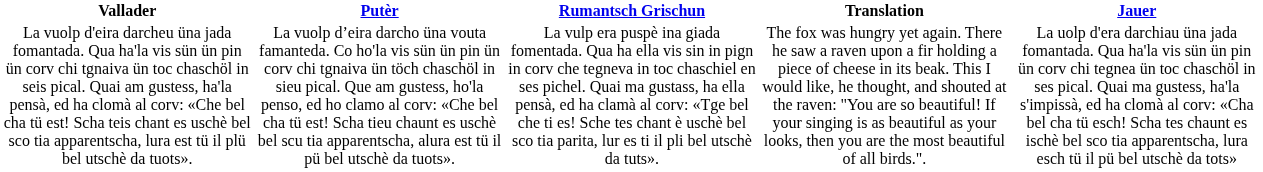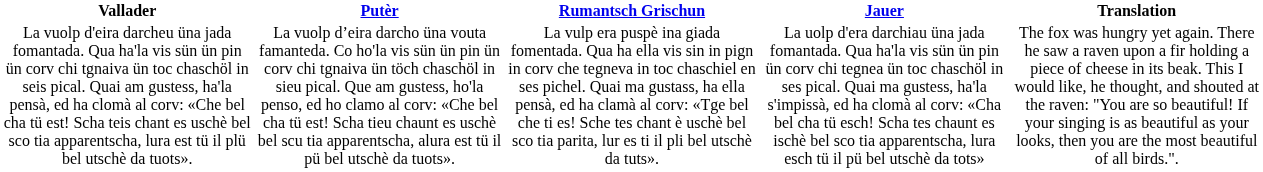columns swapped: Jauer <-> Translation
